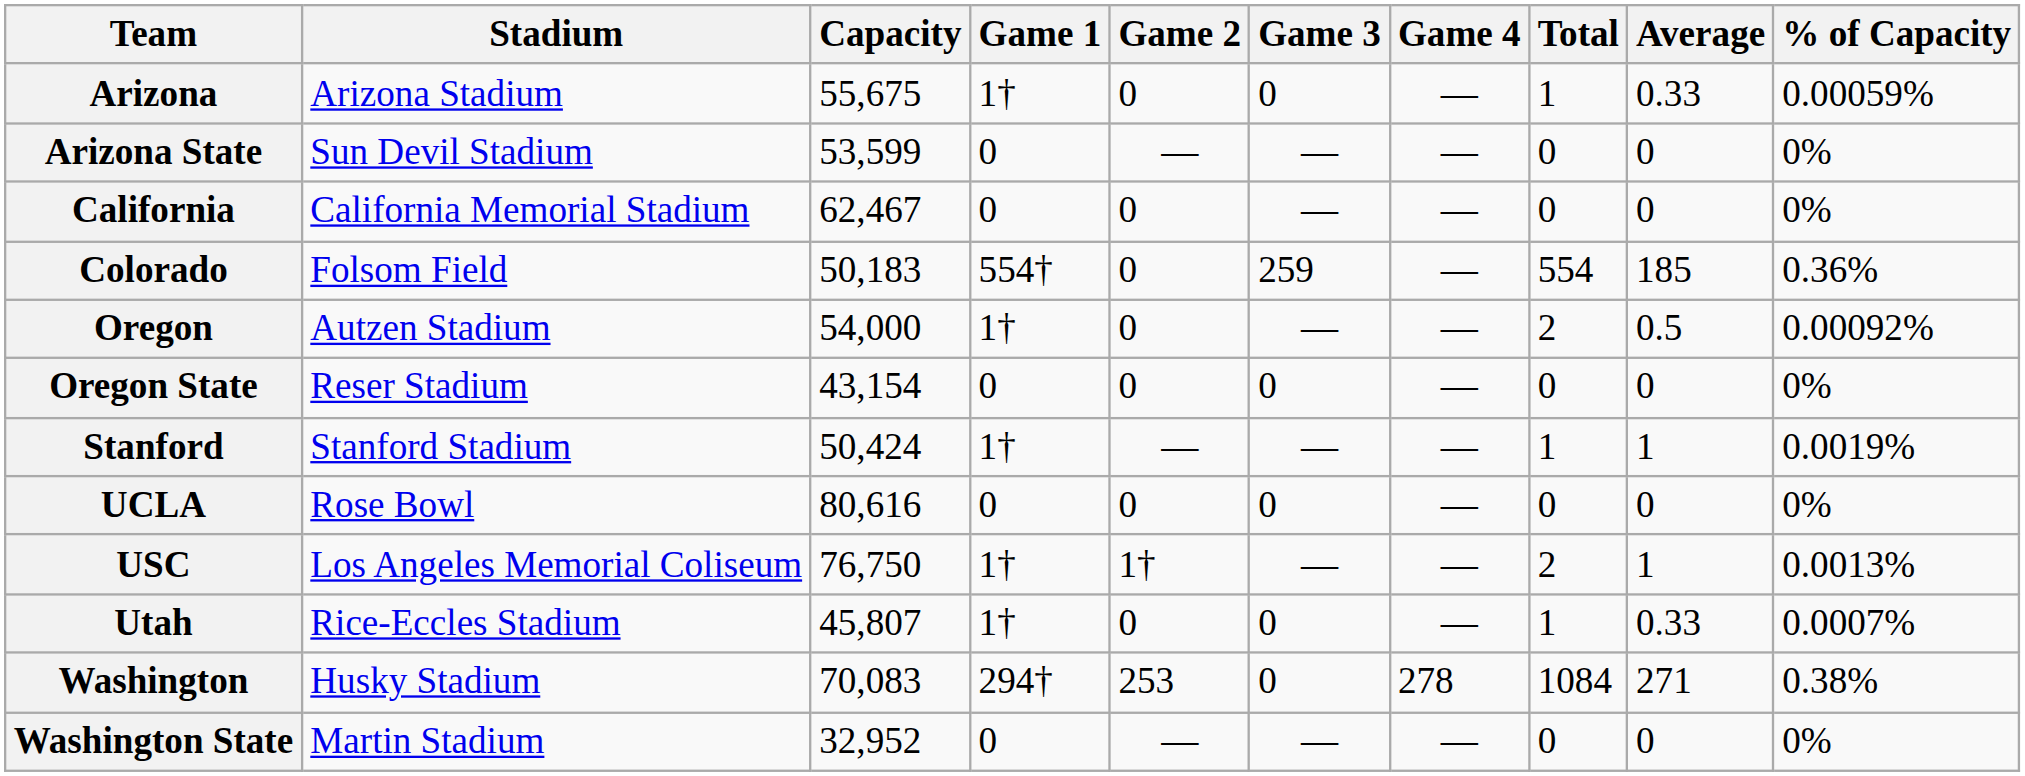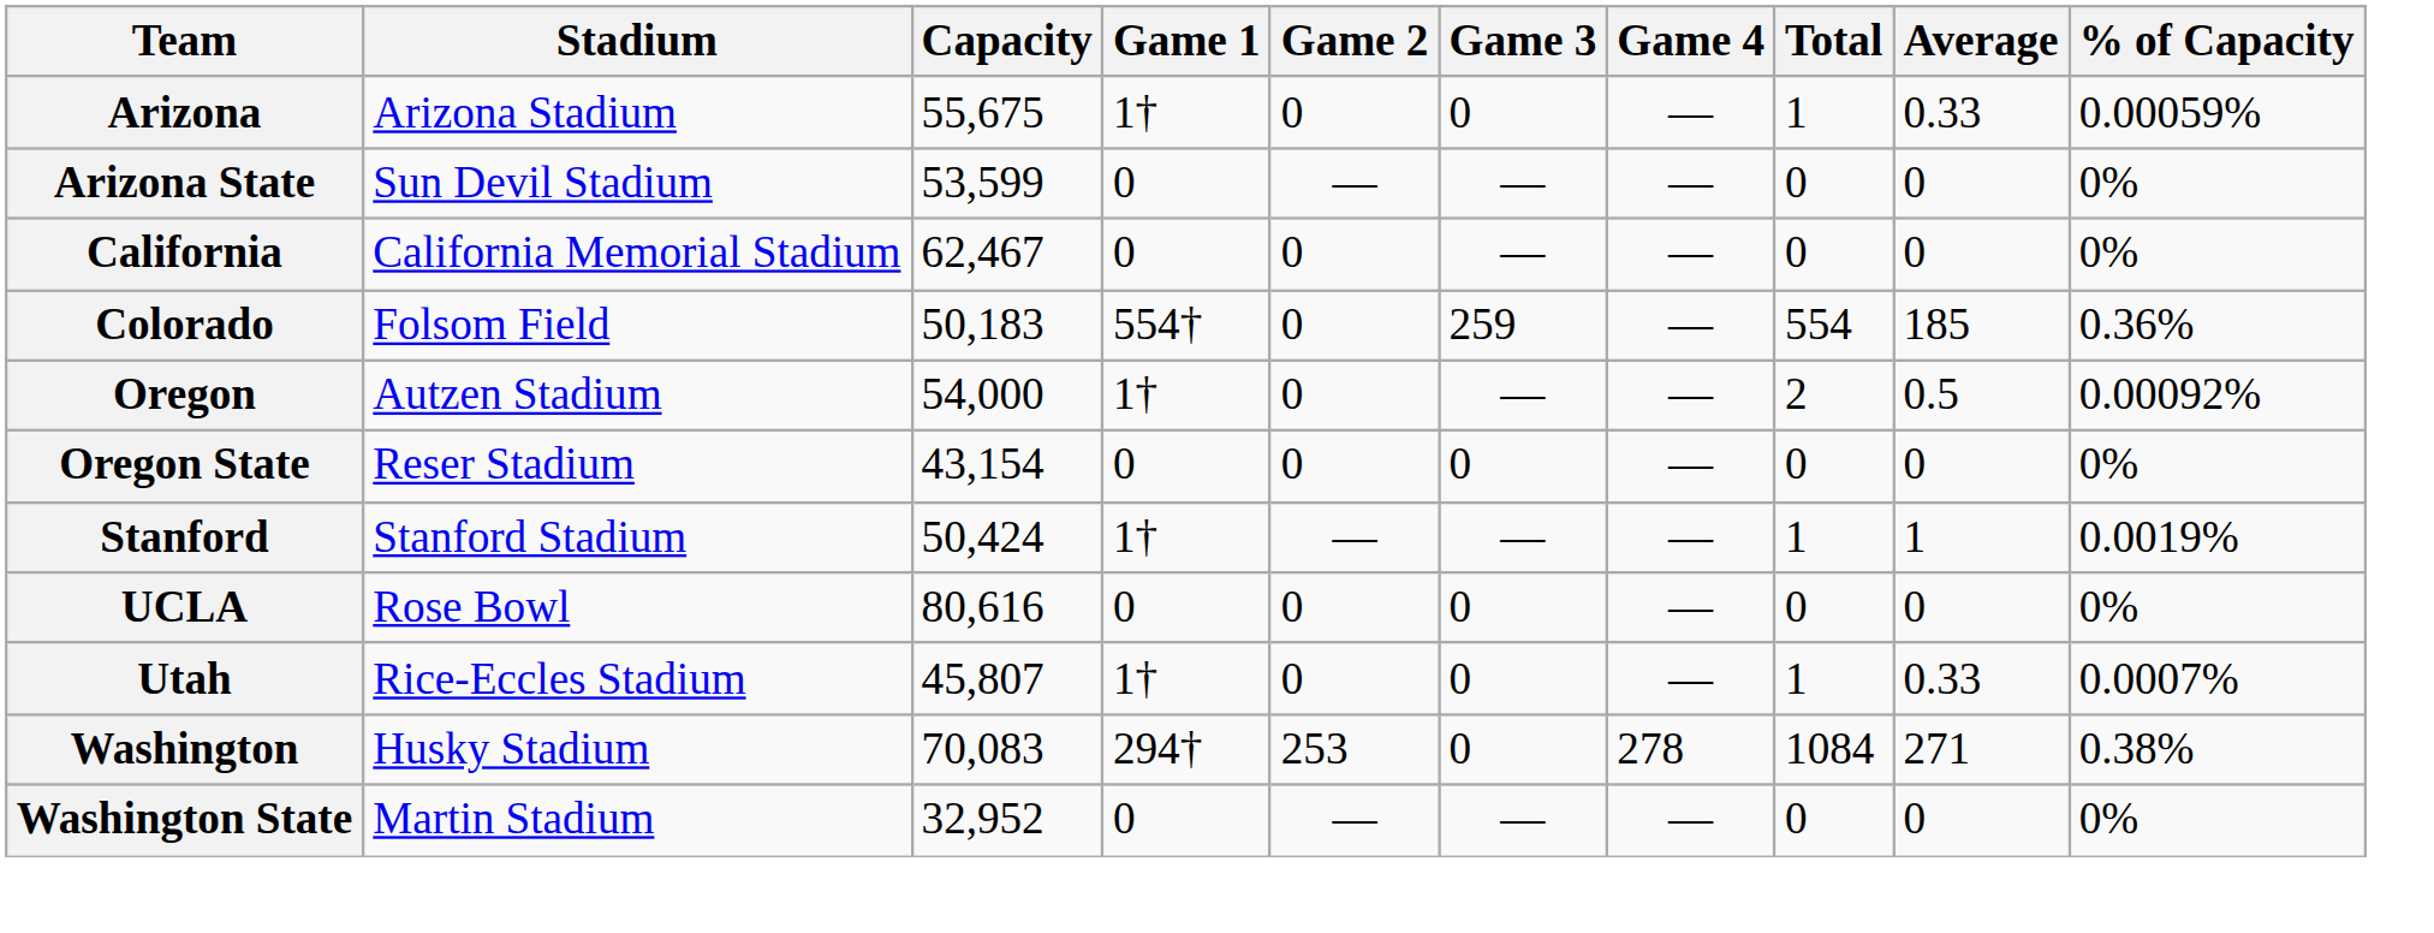- row: USC | Los Angeles Memorial Coliseum | 76,750 | 1† | 1† | — | — | 2 | 1 | 0.0013%
